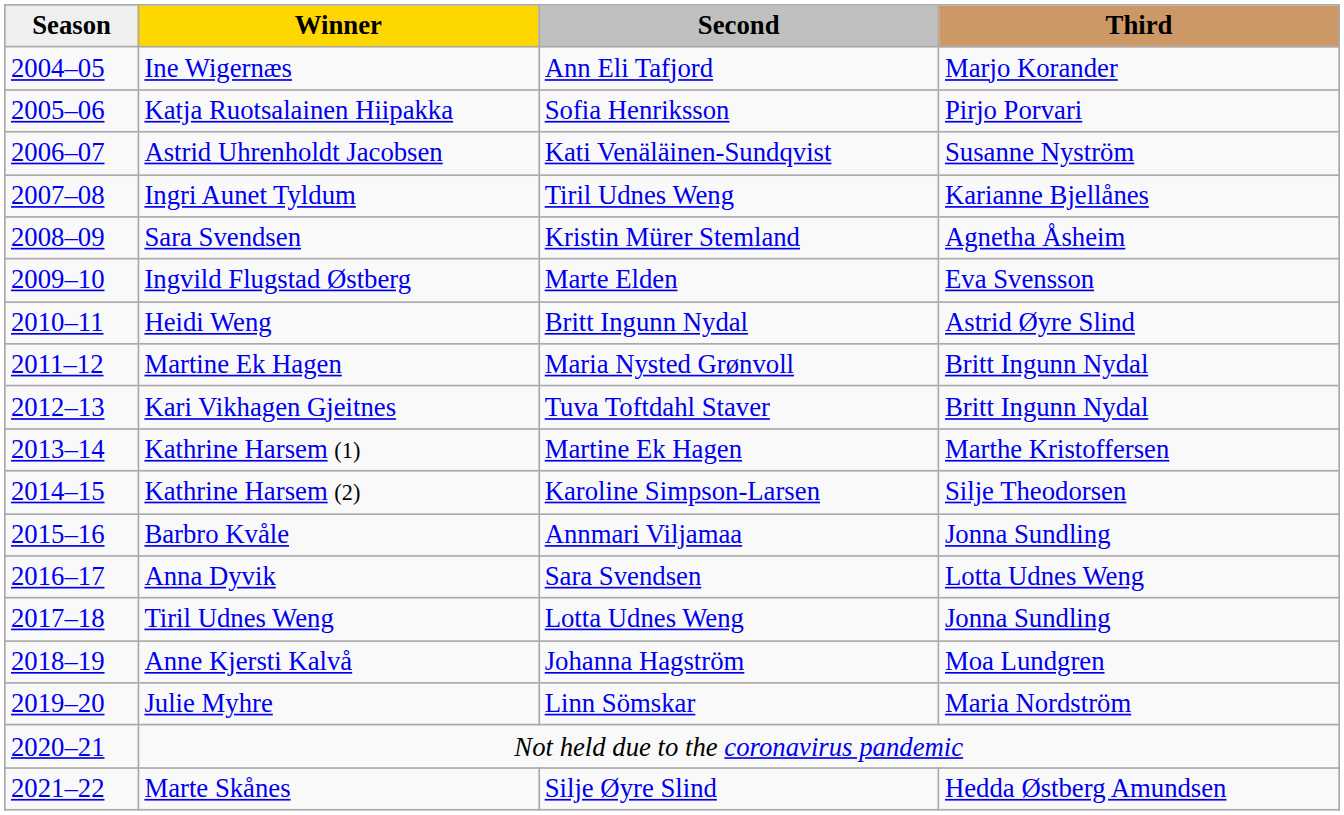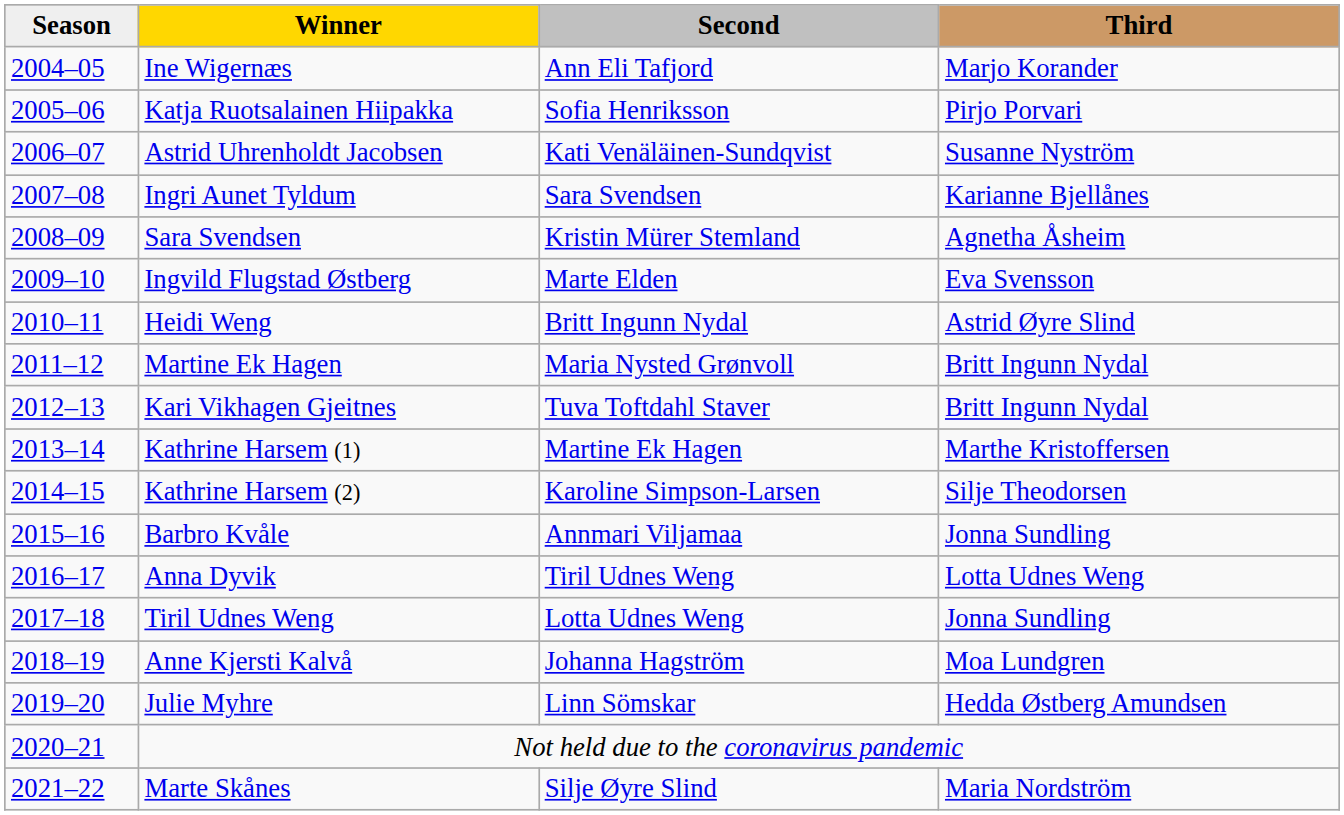Ingri Aunet Tyldum | Second: Tiril Udnes Weng -> Sara Svendsen
Anna Dyvik | Second: Sara Svendsen -> Tiril Udnes Weng
Julie Myhre | Third: Maria Nordström -> Hedda Østberg Amundsen
Marte Skånes | Third: Hedda Østberg Amundsen -> Maria Nordström
